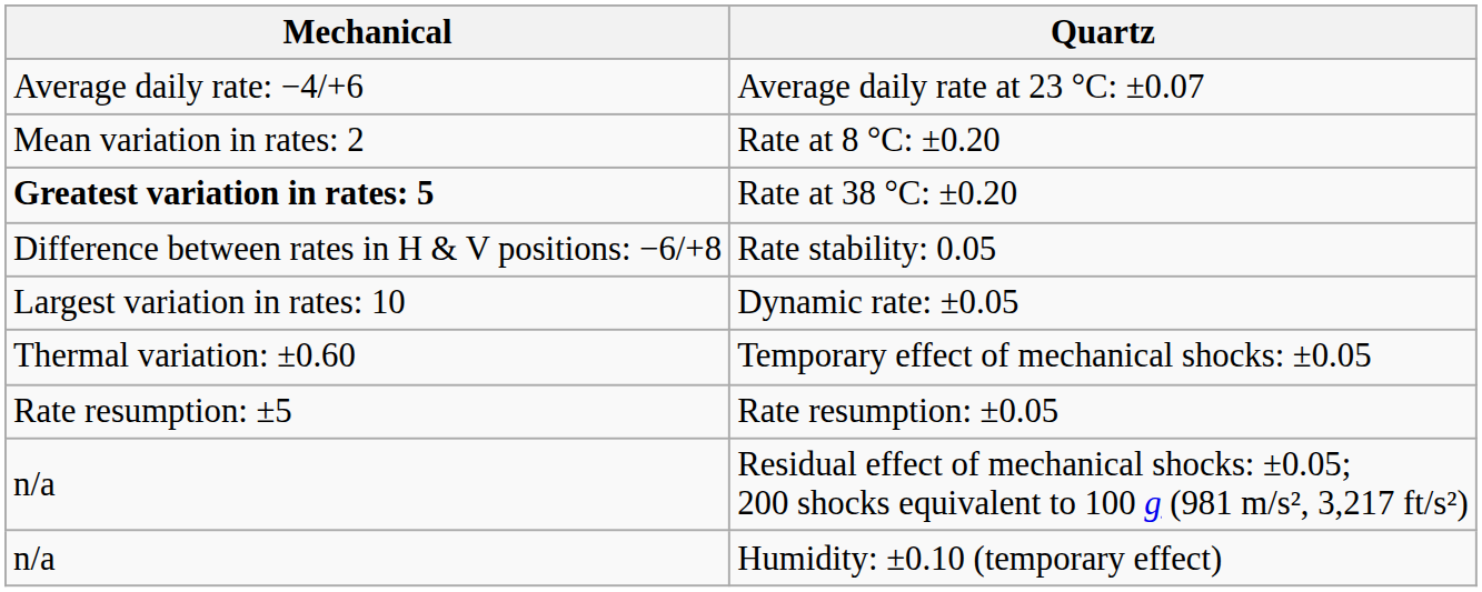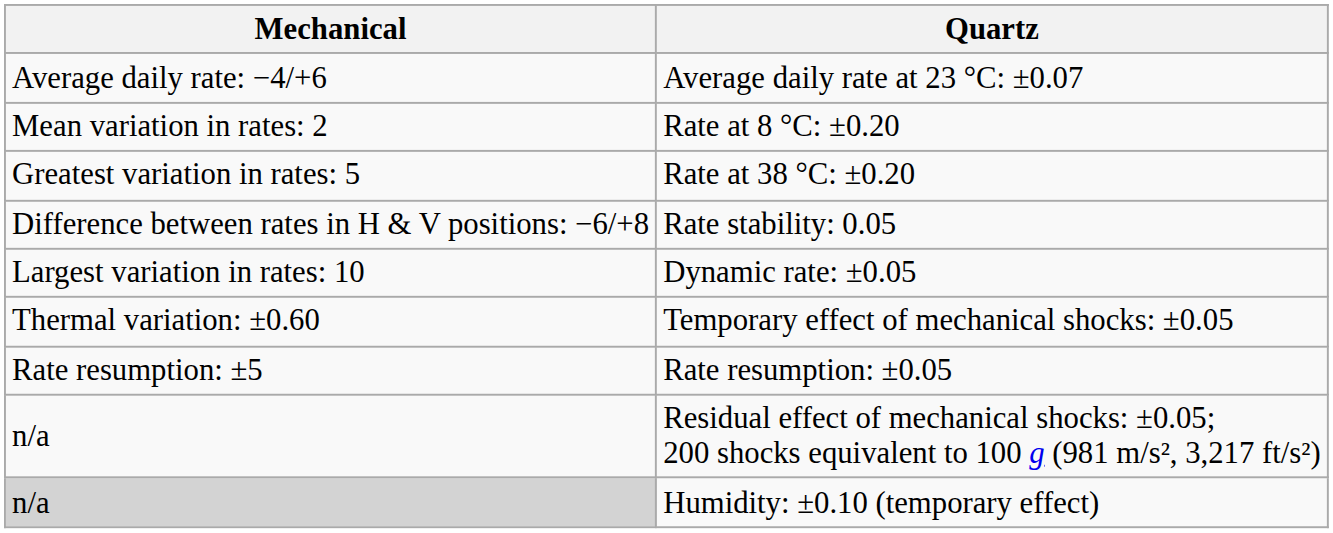Rate at 38 °C: ±0.20 | Mechanical: bold -> normal
Humidity: ±0.10 (temporary effect) | Mechanical: no background -> lightgrey background
